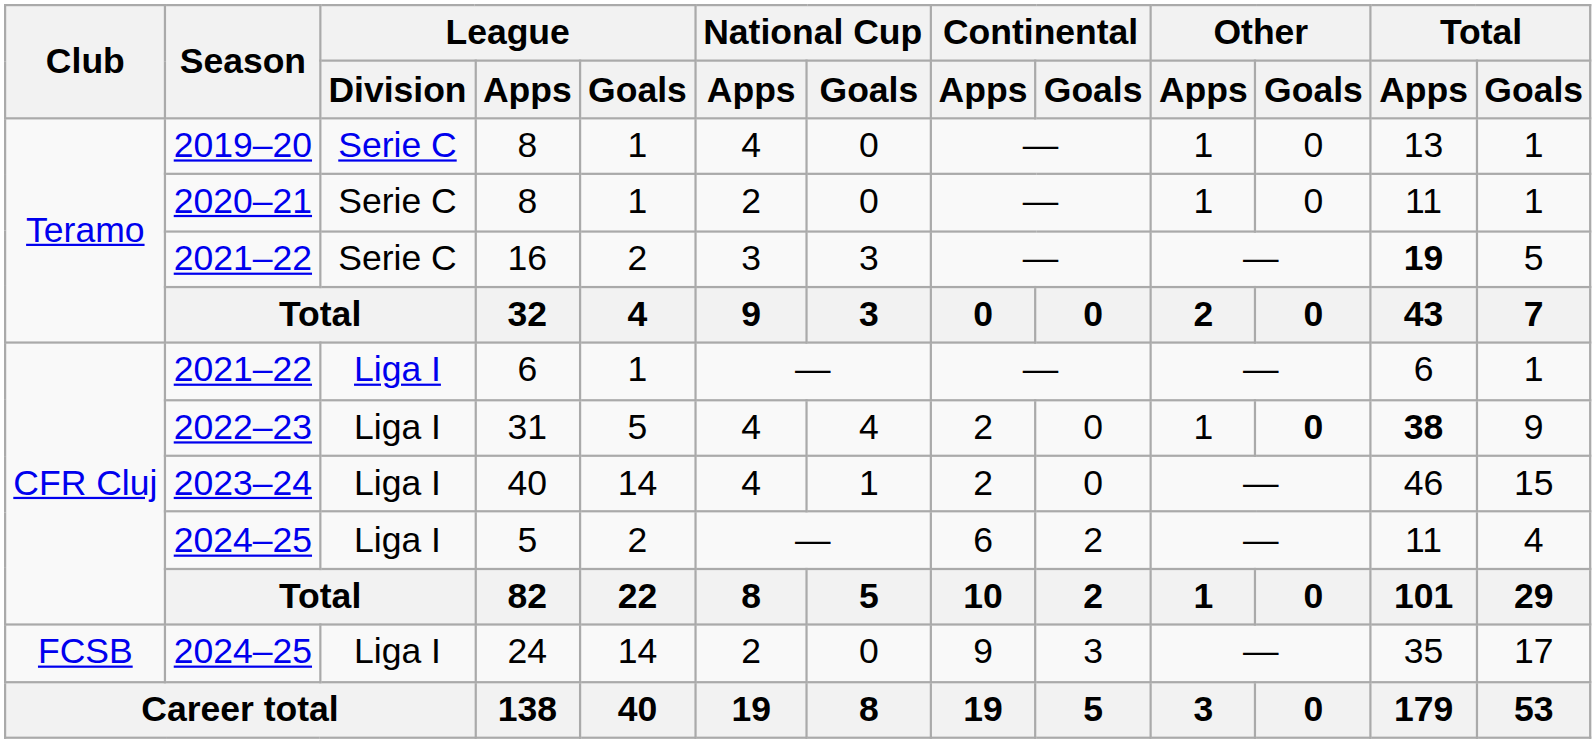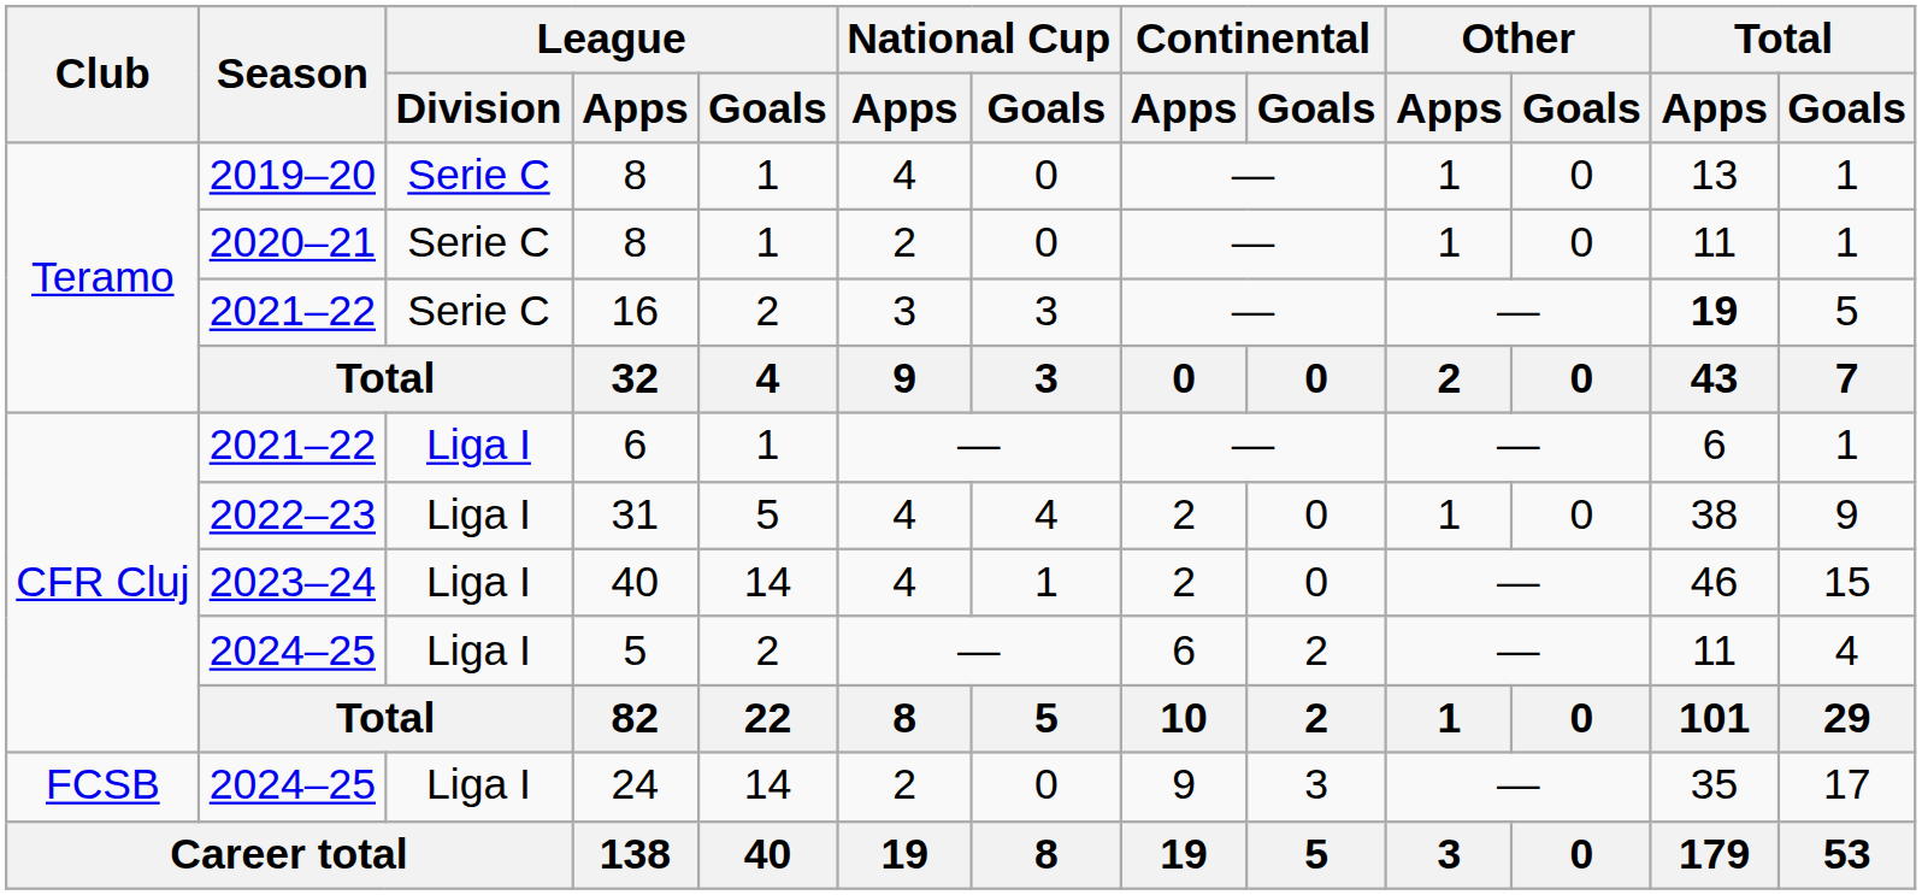31 | Other / Goals: bold -> normal
31 | Total / Apps: bold -> normal
